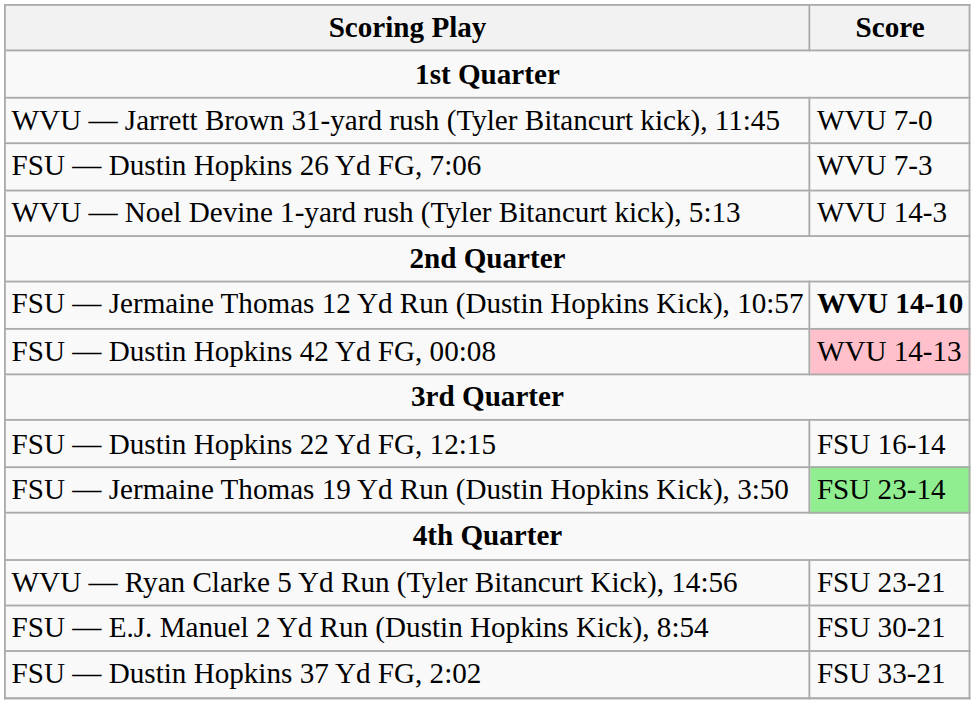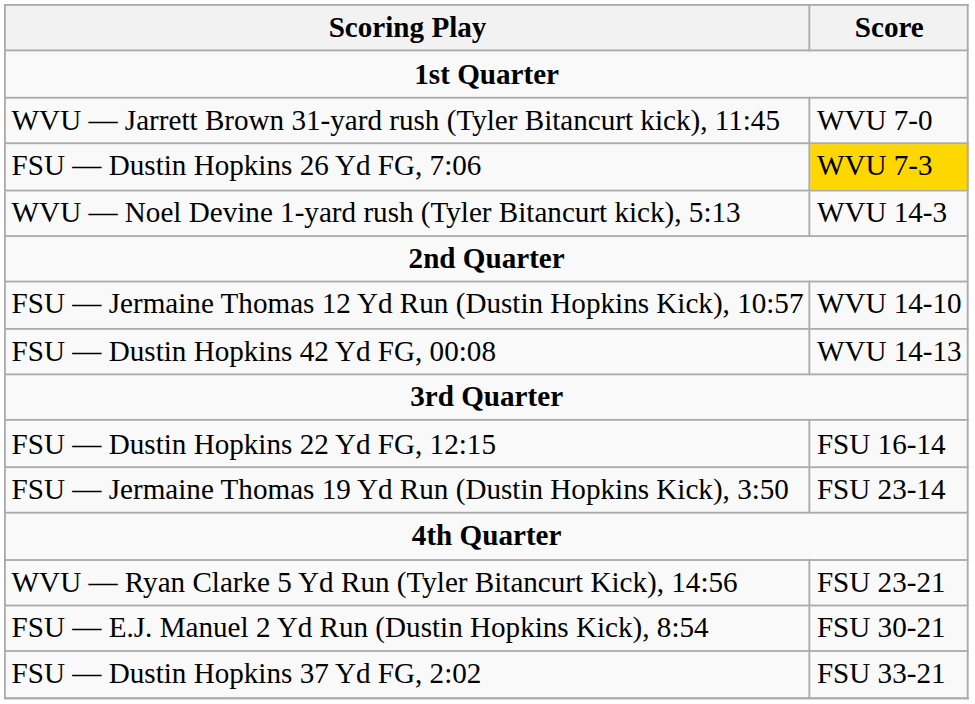FSU — Dustin Hopkins 26 Yd FG, 7:06 | Score: no background -> gold background
FSU — Jermaine Thomas 12 Yd Run (Dustin Hopkins Kick), 10:57 | Score: bold -> normal
FSU — Dustin Hopkins 42 Yd FG, 00:08 | Score: pink background -> no background
FSU — Jermaine Thomas 19 Yd Run (Dustin Hopkins Kick), 3:50 | Score: lightgreen background -> no background
